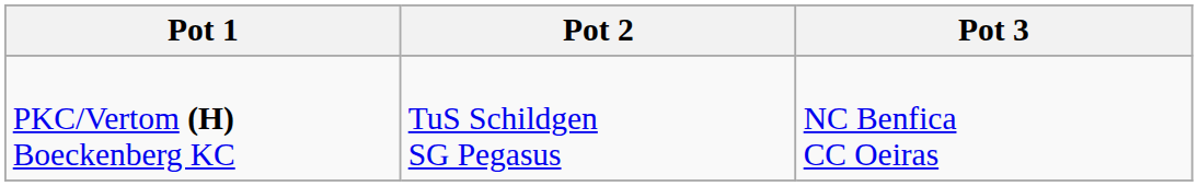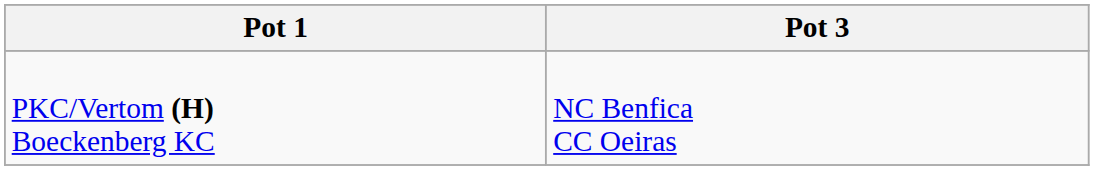- column: Pot 2 | TuS Schildgen SG Pegasus
